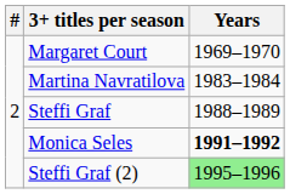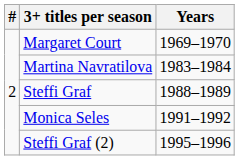Monica Seles | Years: bold -> normal
Steffi Graf (2) | Years: lightgreen background -> no background
